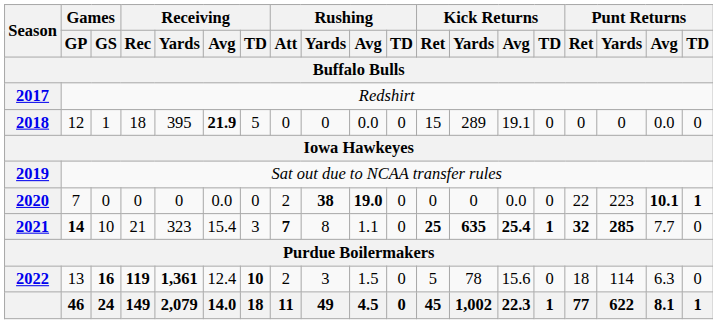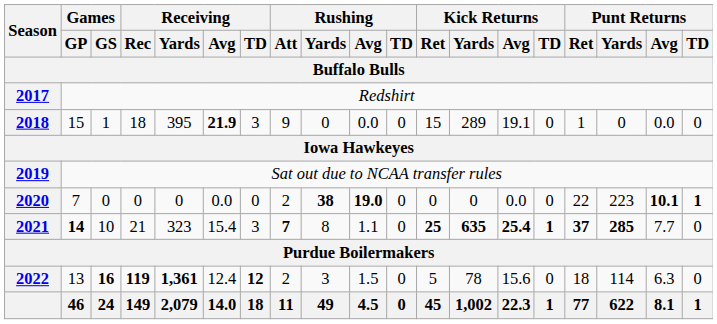2018 | Games / GP / Buffalo Bulls: 12 -> 15
2018 | Receiving / TD / Buffalo Bulls: 5 -> 3
2018 | Rushing / Att / Buffalo Bulls: 0 -> 9
2018 | Punt Returns / Ret / Buffalo Bulls: 0 -> 1
2021 | Punt Returns / Ret / Buffalo Bulls: 32 -> 37
2022 | Receiving / TD / Buffalo Bulls: 10 -> 12
